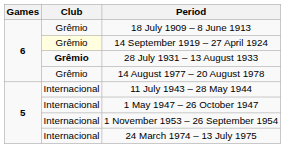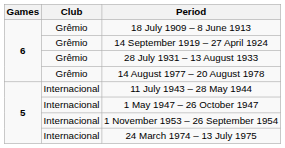14 September 1919 – 27 April 1924 | Club: lightyellow background -> no background
28 July 1931 – 13 August 1933 | Club: bold -> normal
